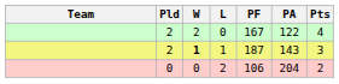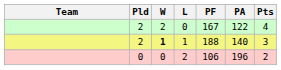row 3 | PF: 187 -> 188
row 3 | PA: 143 -> 140
row 4 | PA: 204 -> 196
